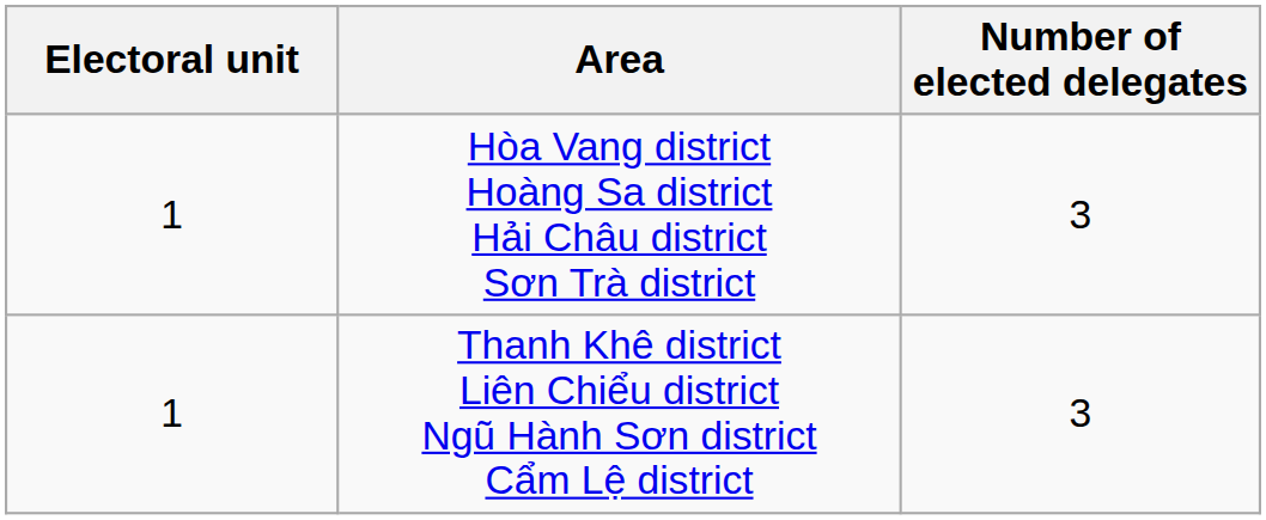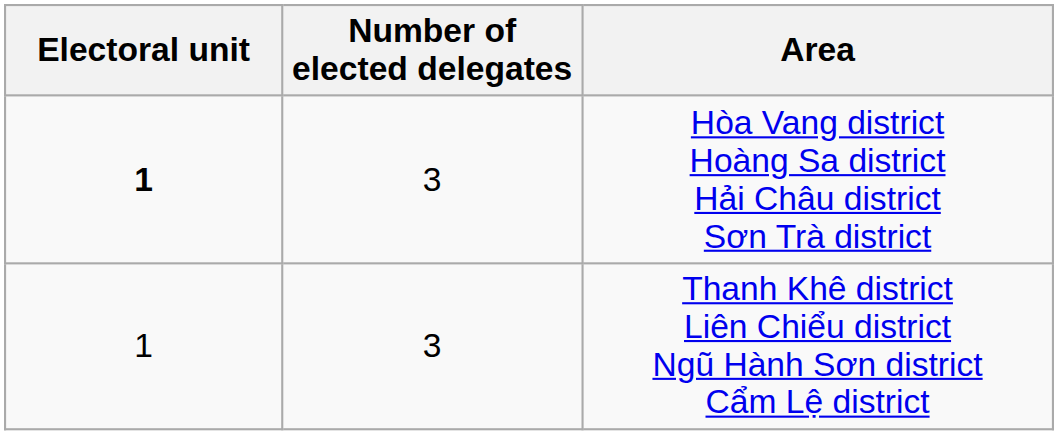columns swapped: Area <-> Number of elected delegates
row 2 | Electoral unit: normal -> bold
